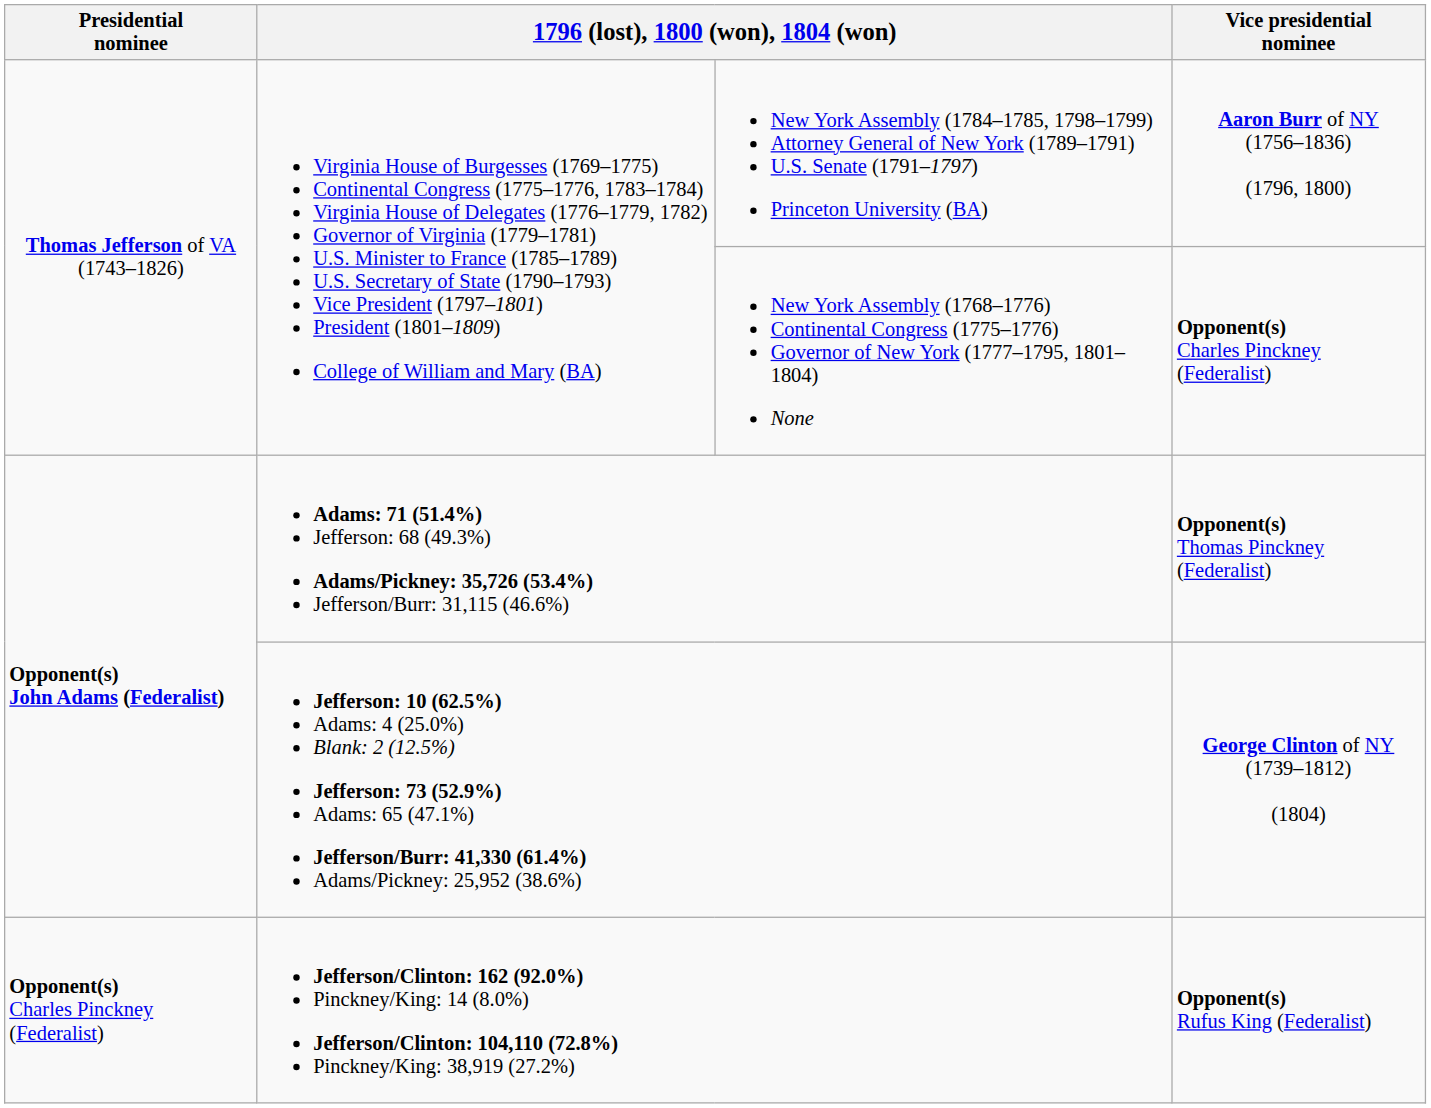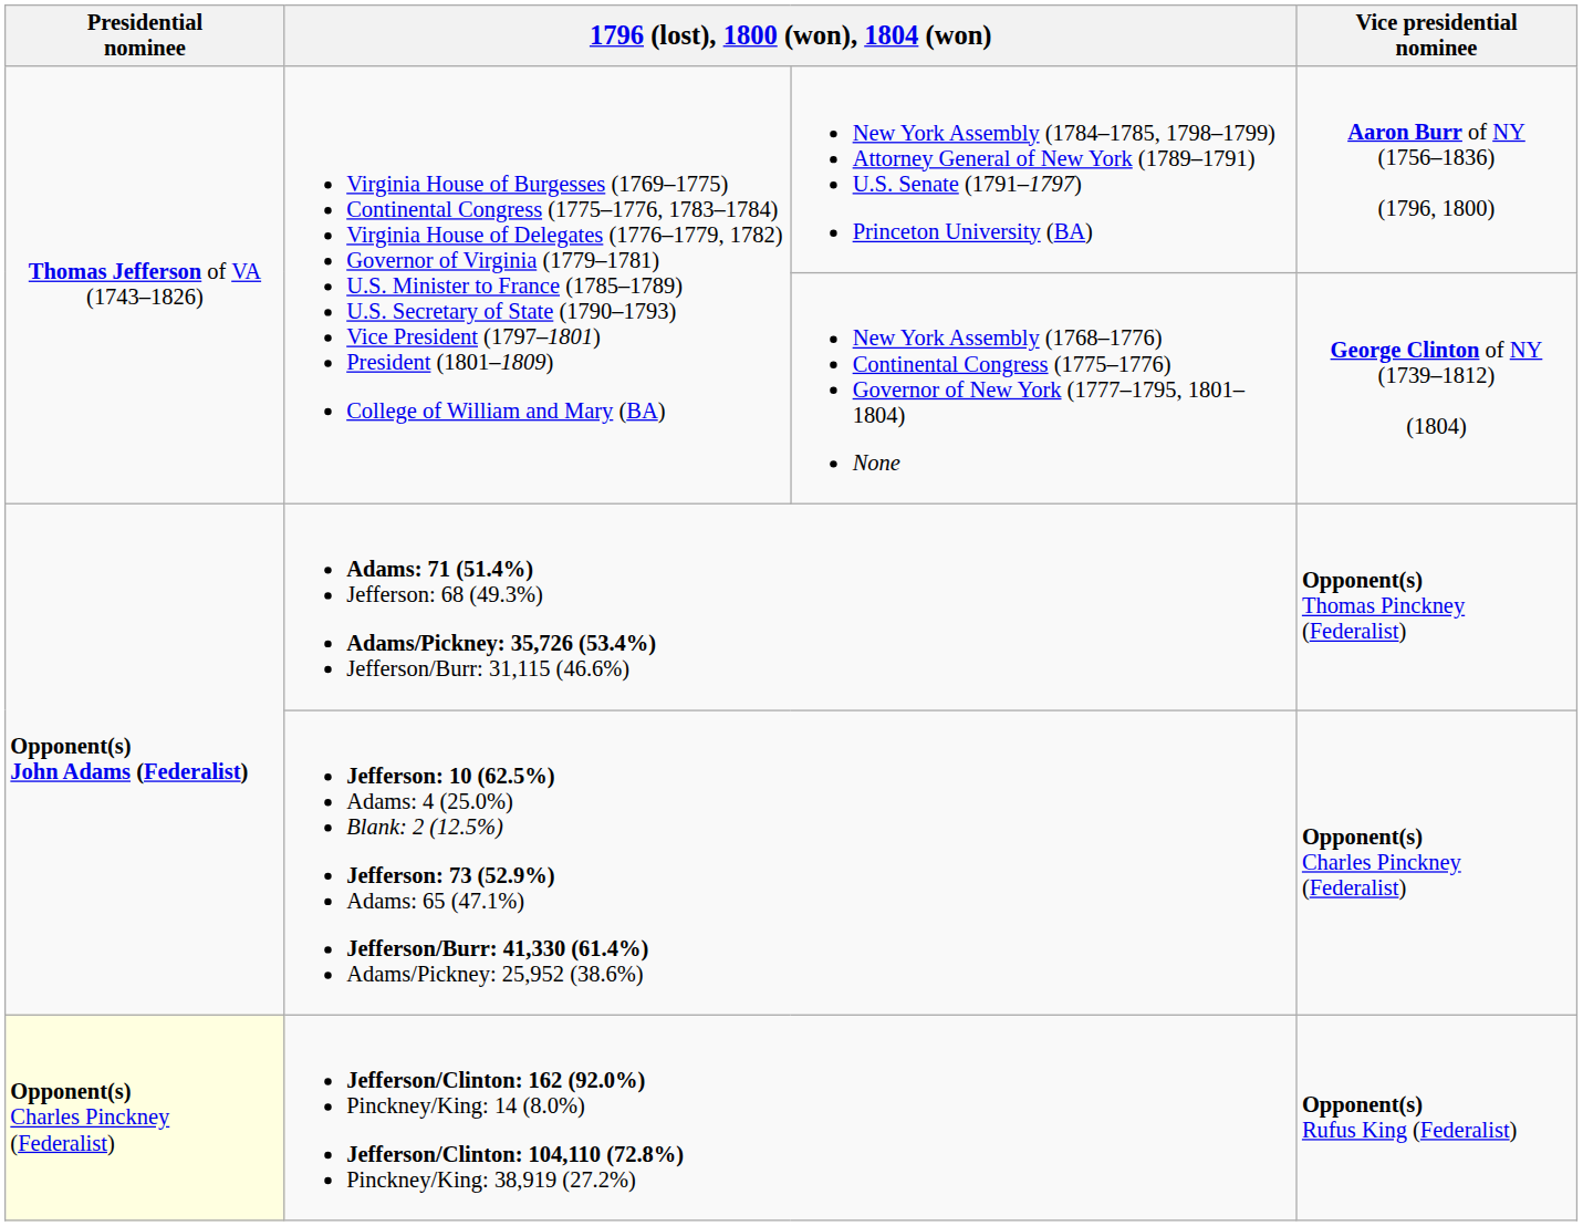row 3 | Vice presidential nominee: Opponent(s) Charles Pinckney (Federalist) -> George Clinton of NY (1739–1812) (1804)
row 5 | Vice presidential nominee: George Clinton of NY (1739–1812) (1804) -> Opponent(s) Charles Pinckney (Federalist)
row 6 | Presidential nominee: no background -> lightyellow background
